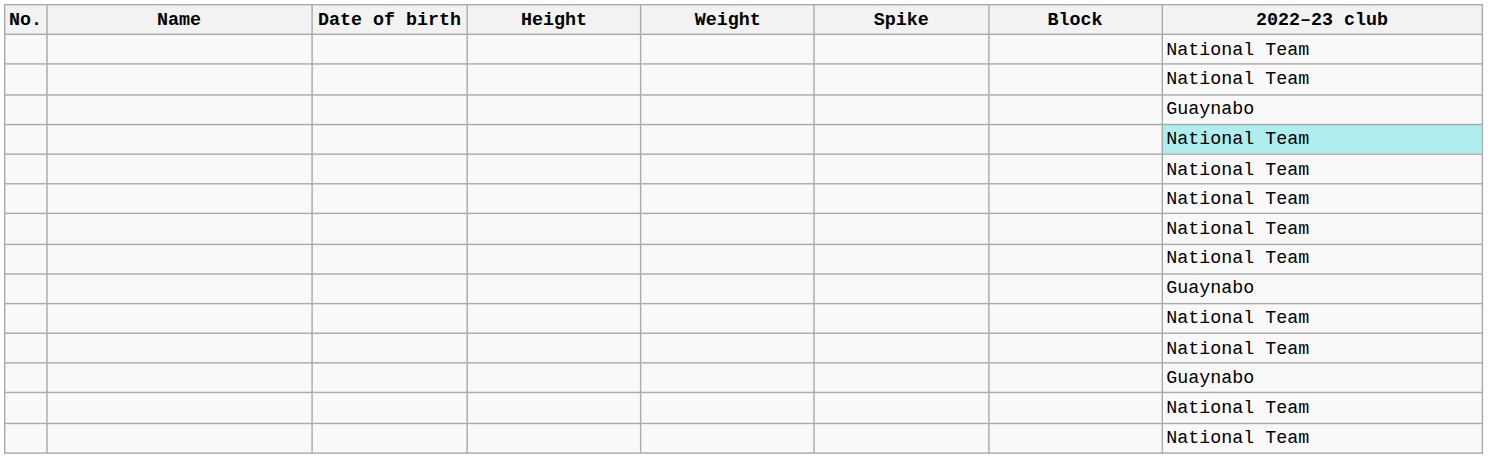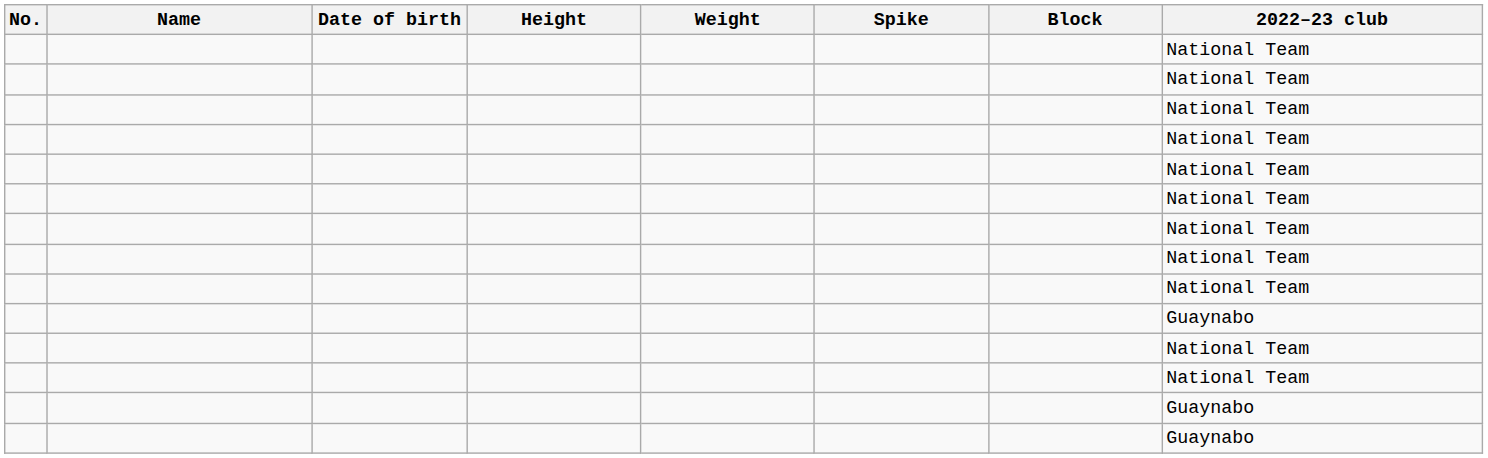row 4 | 2022–23 club: Guaynabo -> National Team
row 5 | 2022–23 club: paleturquoise background -> no background
row 10 | 2022–23 club: Guaynabo -> National Team
row 11 | 2022–23 club: National Team -> Guaynabo
row 13 | 2022–23 club: Guaynabo -> National Team
row 14 | 2022–23 club: National Team -> Guaynabo
row 15 | 2022–23 club: National Team -> Guaynabo
